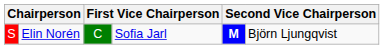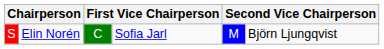Elin Norén | column 5: bold -> normal
